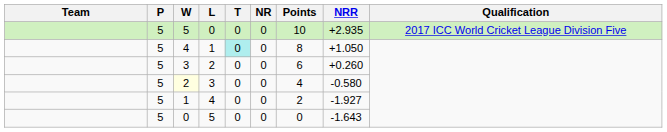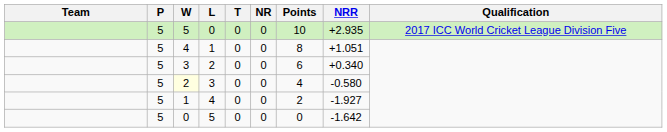row 3 | T: paleturquoise background -> no background
row 3 | NRR: +1.050 -> +1.051
row 4 | NRR: +0.260 -> +0.340
row 7 | NRR: -1.643 -> -1.642
